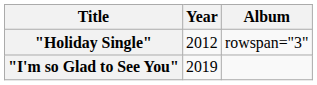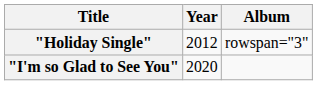"I'm so Glad to See You" | Year: 2019 -> 2020
